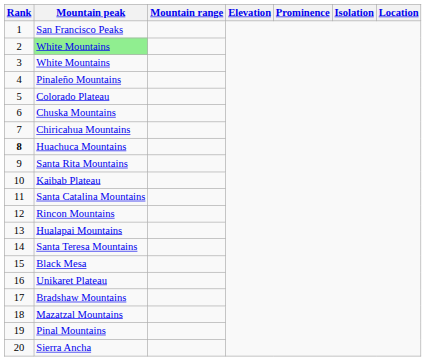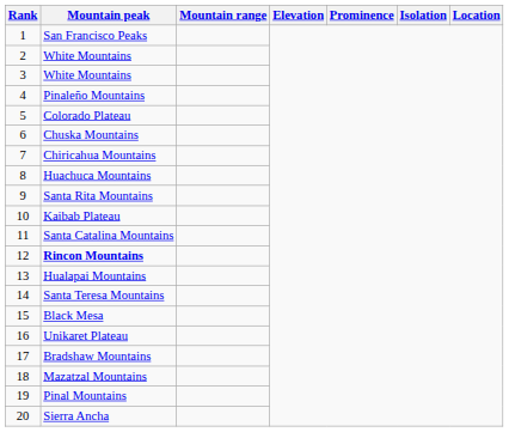2 / White Mountains | Mountain peak: lightgreen background -> no background
Huachuca Mountains | Rank: bold -> normal
Rincon Mountains | Mountain peak: normal -> bold
